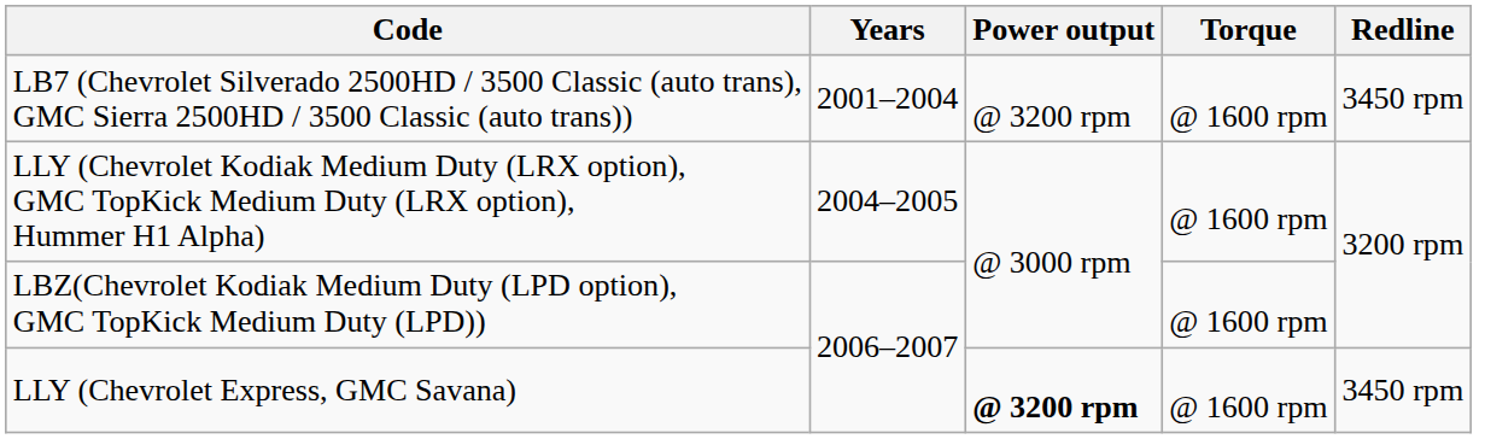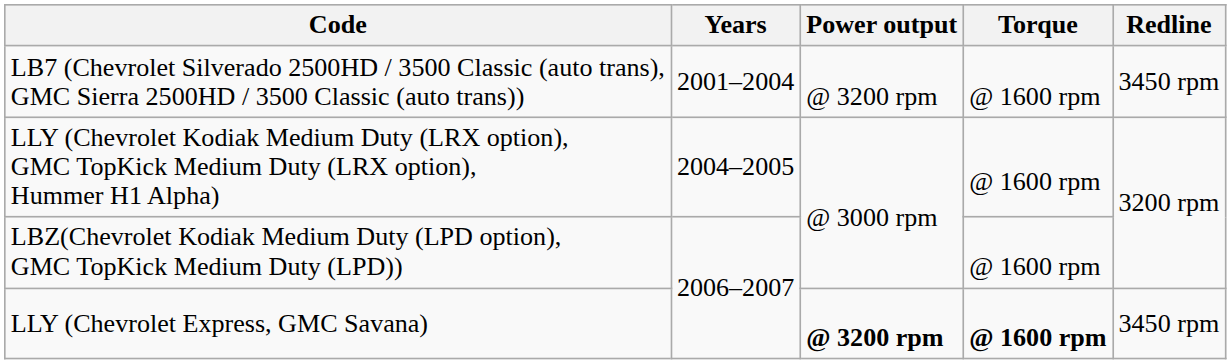LLY (Chevrolet Express, GMC Savana) | Torque: normal -> bold
